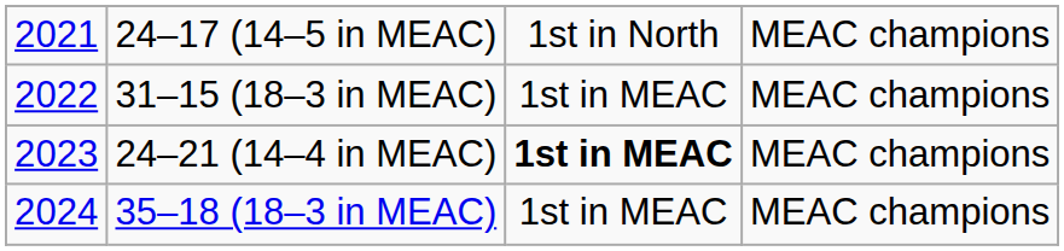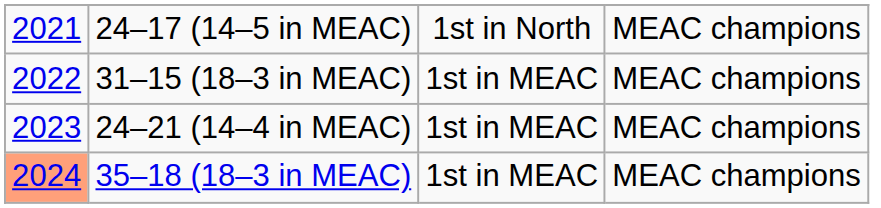24–21 (14–4 in MEAC) | column 3: bold -> normal
35–18 (18–3 in MEAC) | column 1: no background -> lightsalmon background
